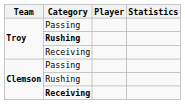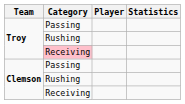Troy / Rushing | Category: bold -> normal
Troy / Receiving | Category: no background -> pink background
Clemson / Receiving | Category: bold -> normal
